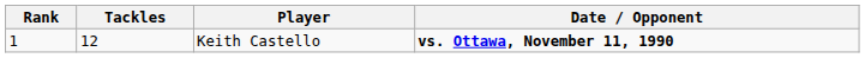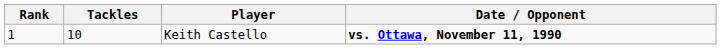Keith Castello | Tackles: 12 -> 10
